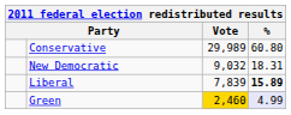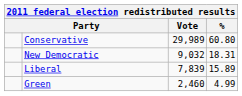Liberal | %: bold -> normal
Green | Vote: gold background -> no background
Green | %: lavender background -> no background
